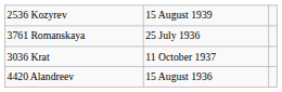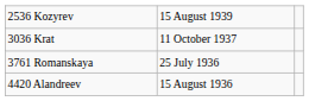rows swapped: 3036 Krat <-> 3761 Romanskaya
